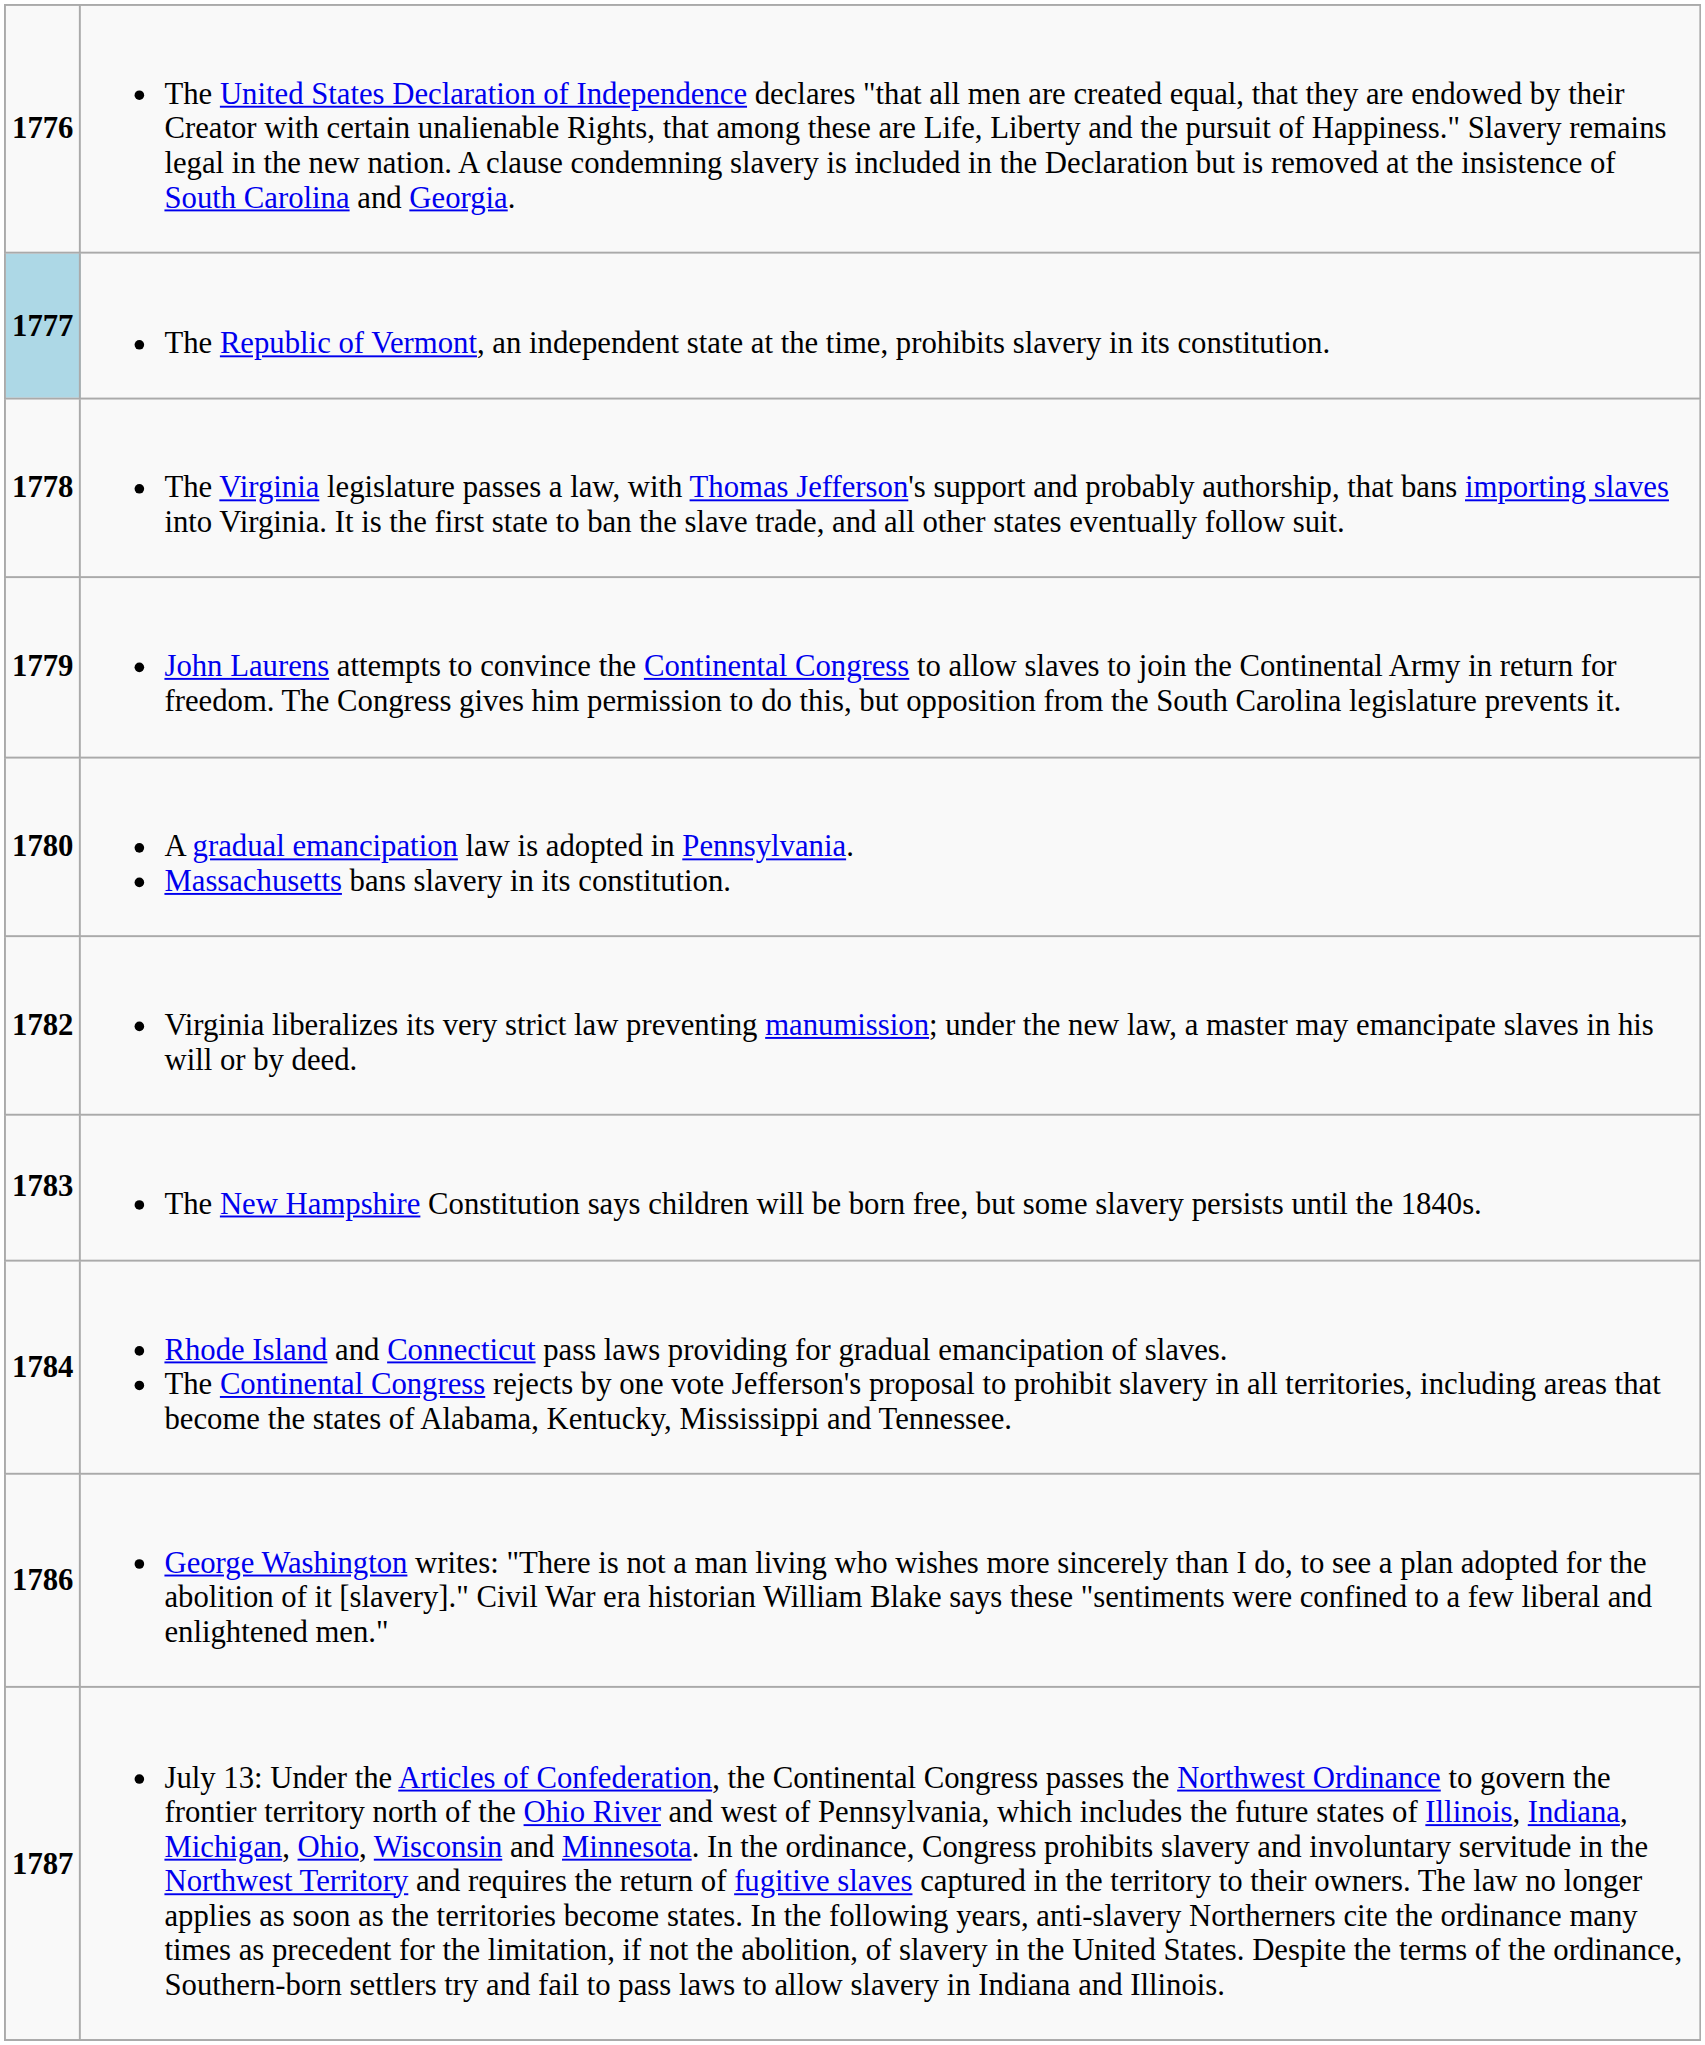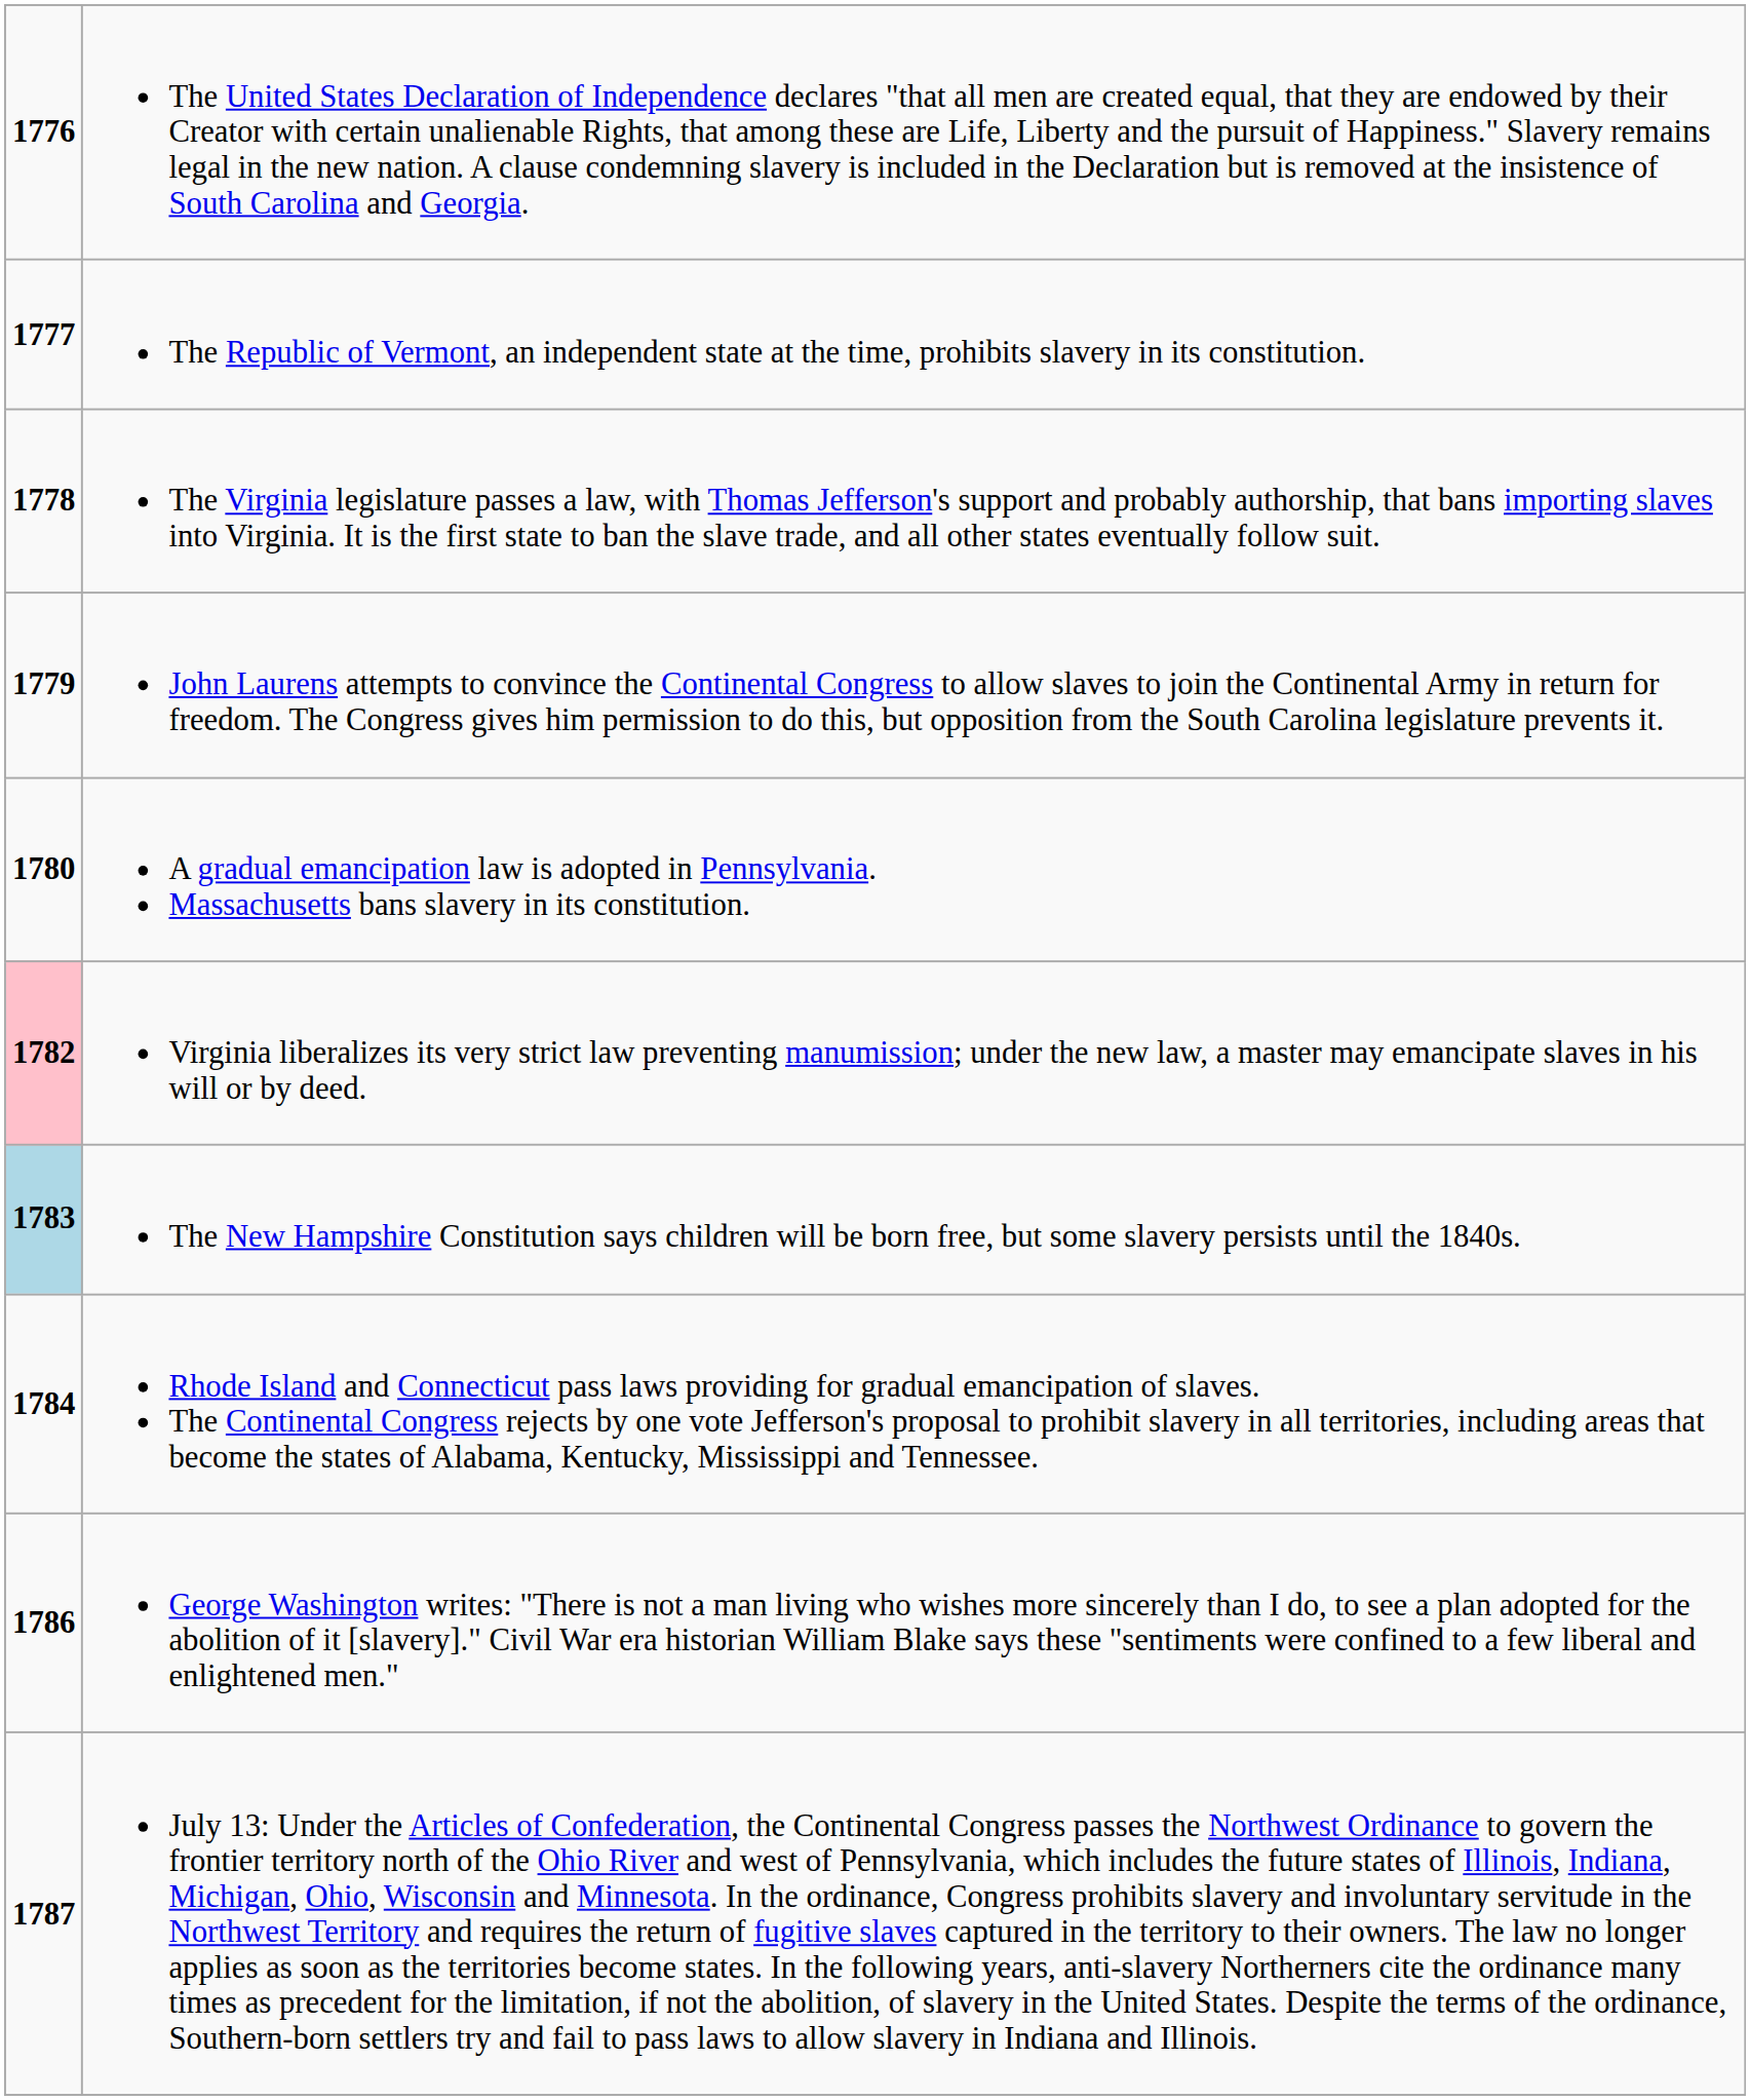row 2 | column 1: lightblue background -> no background
row 6 | column 1: no background -> pink background
row 7 | column 1: no background -> lightblue background
